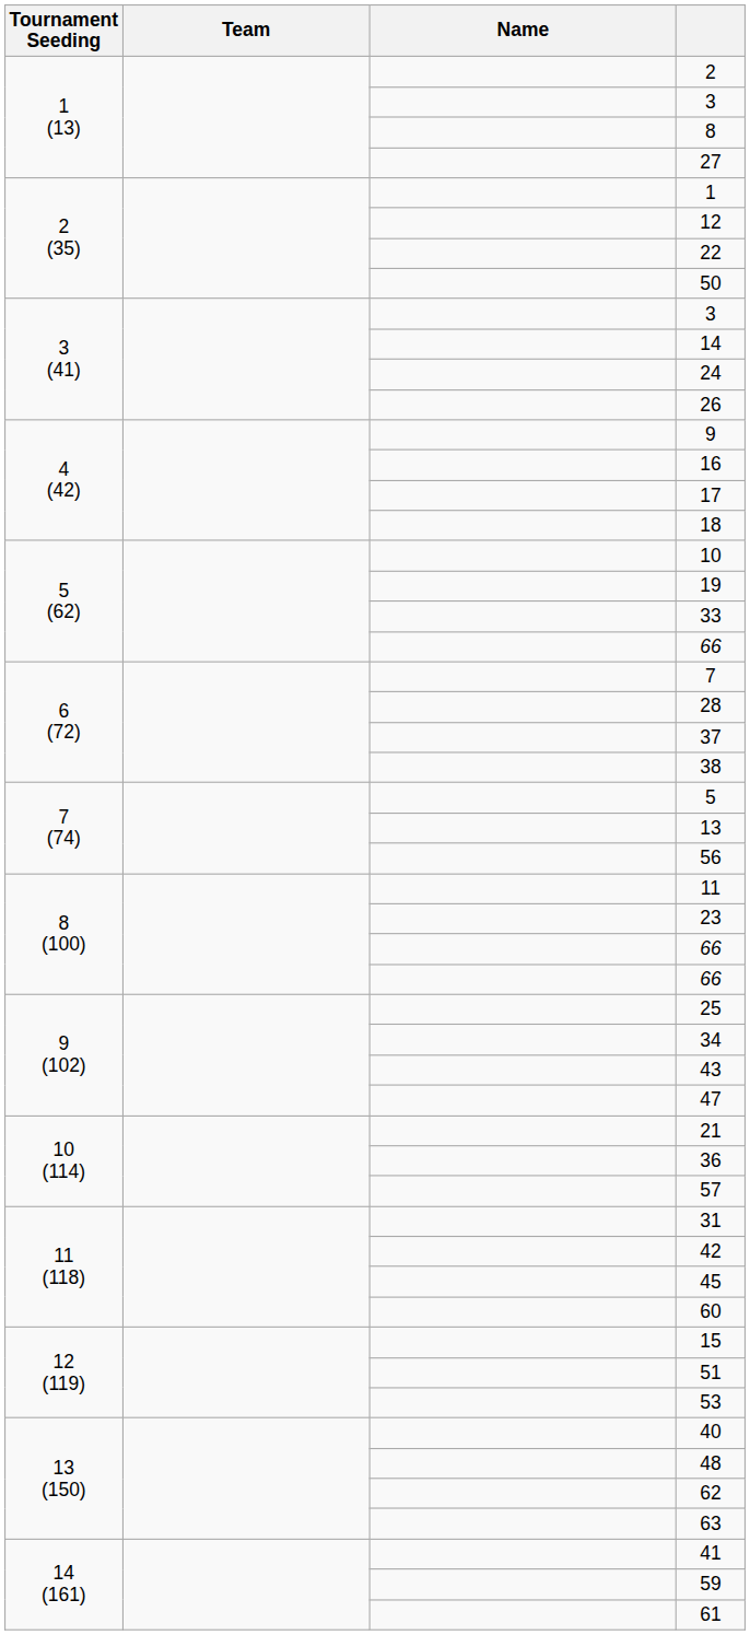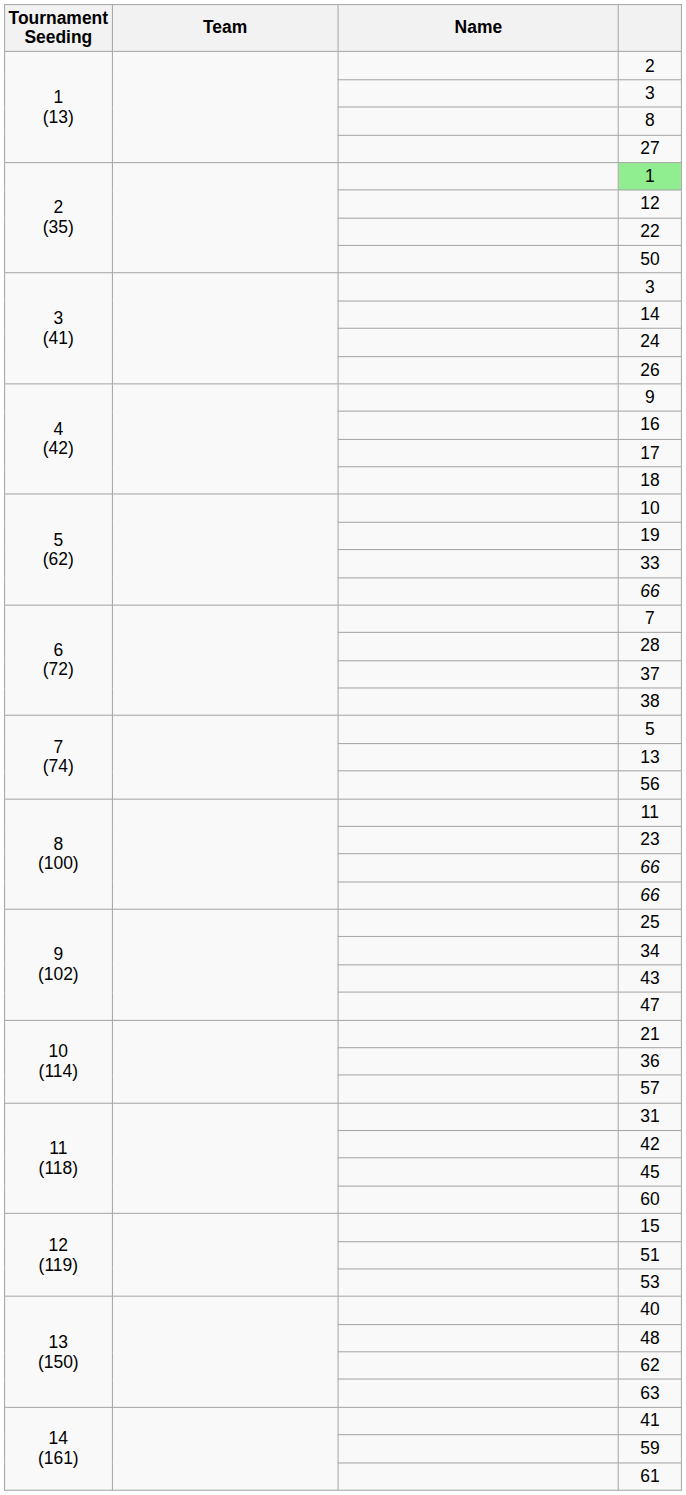1 | column 4: no background -> lightgreen background
